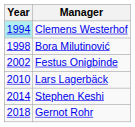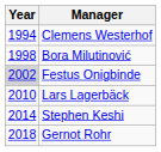Clemens Westerhof | Year: paleturquoise background -> no background
Festus Onigbinde | Year: no background -> lightgrey background
